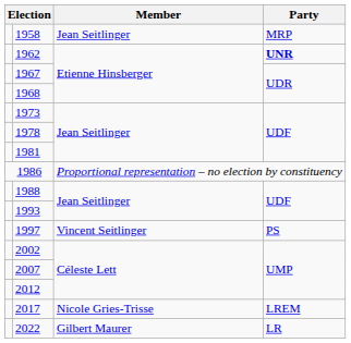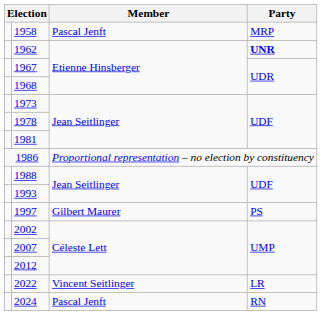1958 | Member: Jean Seitlinger -> Pascal Jenft
1997 | Member: Vincent Seitlinger -> Gilbert Maurer
- row: 2017 | Nicole Gries-Trisse | LREM
2022 | Member: Gilbert Maurer -> Vincent Seitlinger
+ row: 2024 | Pascal Jenft | RN
